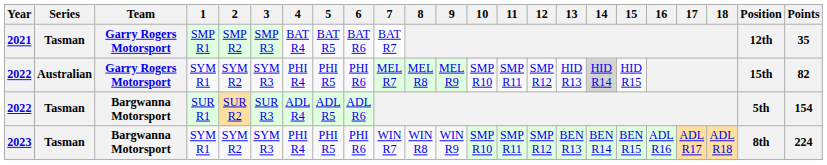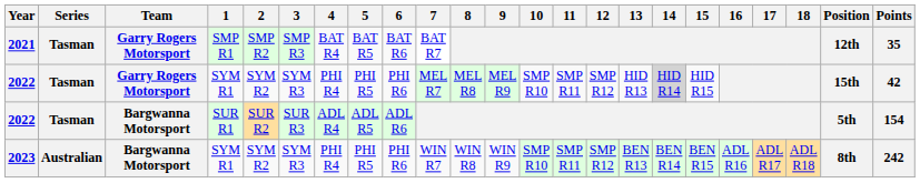2022 / SYM R1 | Series: Australian -> Tasman
2022 / SYM R1 | Points: 82 -> 42
2023 | Series: Tasman -> Australian
2023 | Points: 224 -> 242
